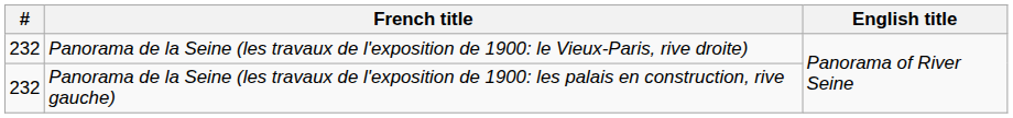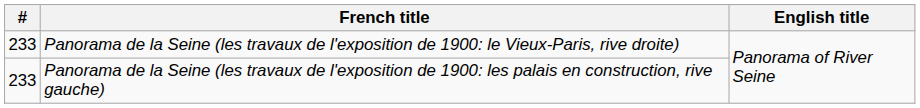row 2 | #: 232 -> 233
row 3 | #: 232 -> 233
